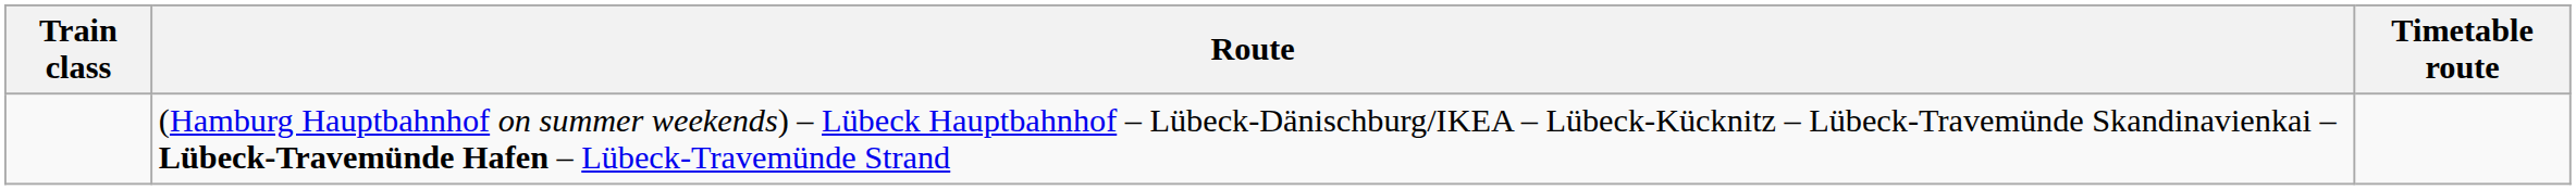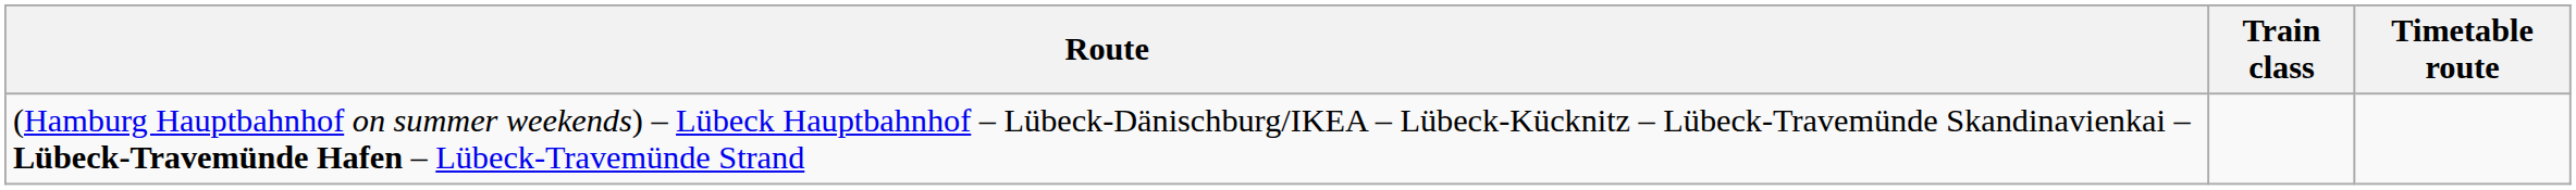columns swapped: Train class <-> Route
